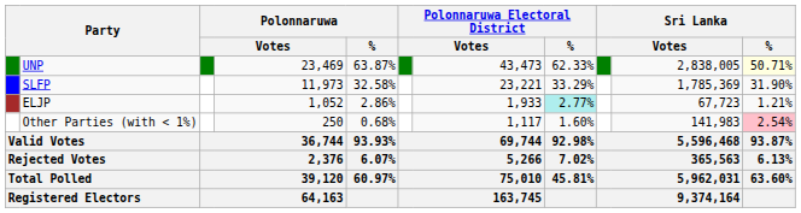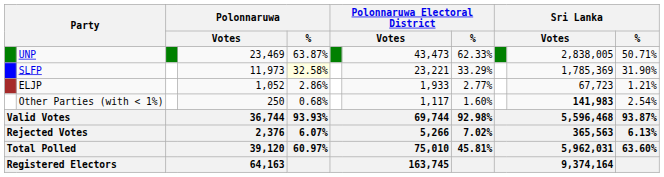UNP | Sri Lanka / %: lightyellow background -> no background
SLFP | Polonnaruwa / %: no background -> lightyellow background
ELJP | Polonnaruwa Electoral District / %: paleturquoise background -> no background
Other Parties (with < 1%) | column 10: normal -> bold
Other Parties (with < 1%) | Sri Lanka / %: pink background -> no background
